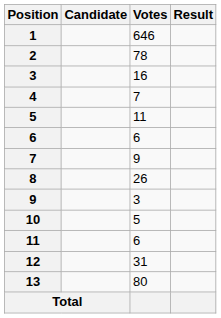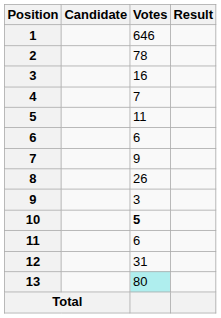10 | Votes: normal -> bold
13 | Votes: no background -> paleturquoise background
